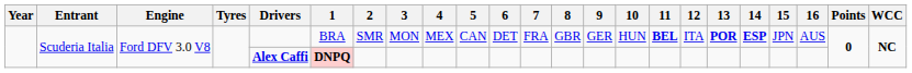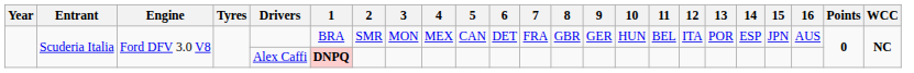row 2 | 11: bold -> normal
row 2 | 13: bold -> normal
row 2 | 14: bold -> normal
row 3 | Drivers: bold -> normal
